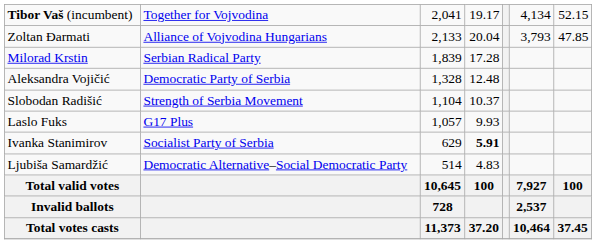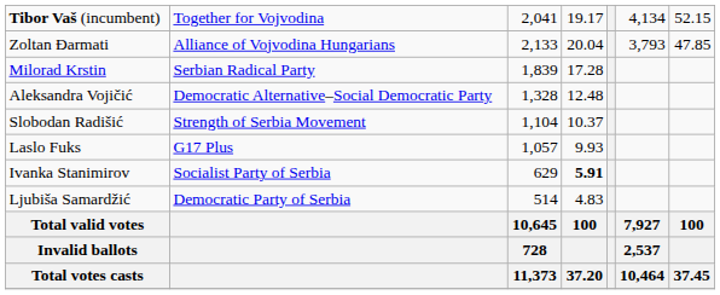Aleksandra Vojičić | column 2: Democratic Party of Serbia -> Democratic Alternative–Social Democratic Party
Ljubiša Samardžić | column 2: Democratic Alternative–Social Democratic Party -> Democratic Party of Serbia
